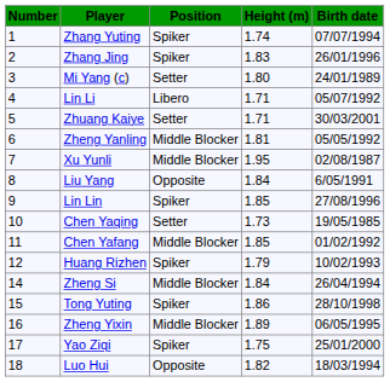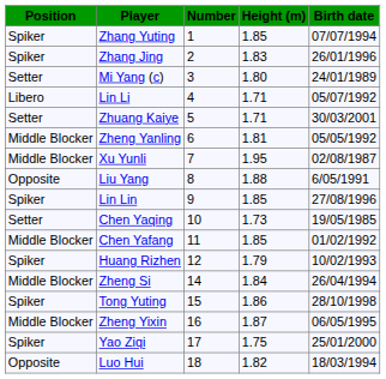columns swapped: Number <-> Position
Zhang Yuting | Height (m): 1.74 -> 1.85
Liu Yang | Height (m): 1.84 -> 1.88
Zheng Yixin | Height (m): 1.89 -> 1.87
